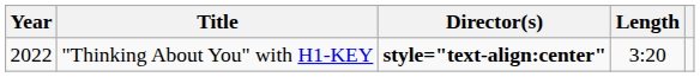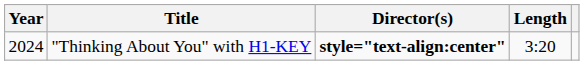"Thinking About You" with H1-KEY | Year: 2022 -> 2024
